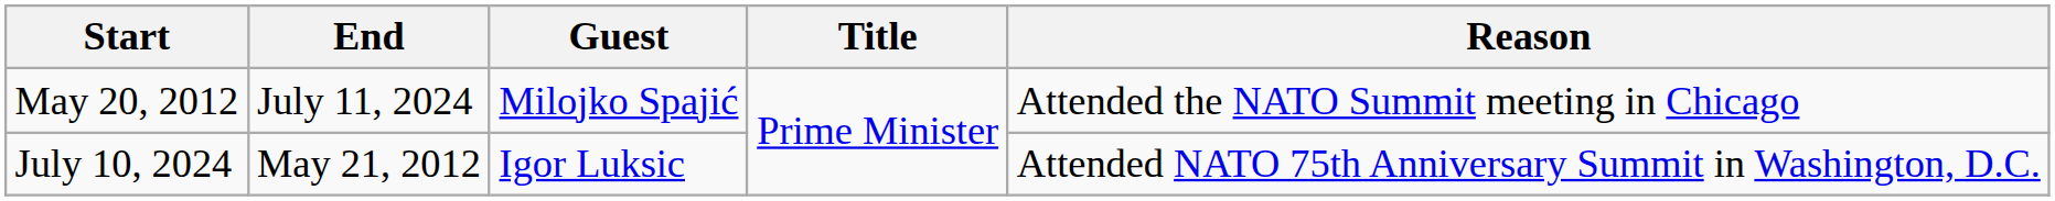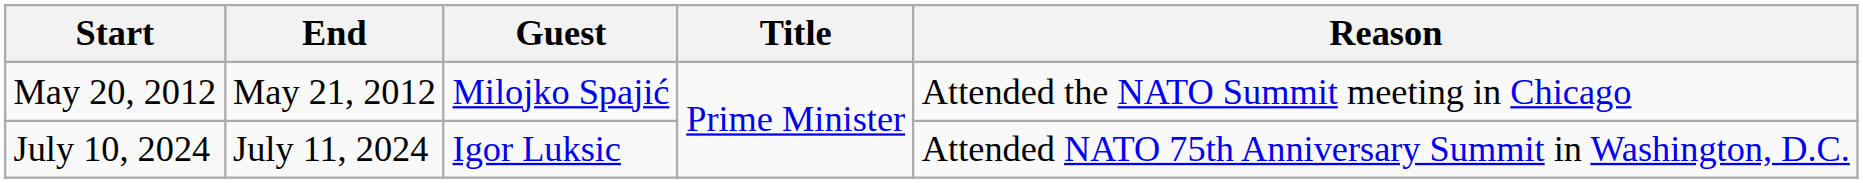May 20, 2012 | End: July 11, 2024 -> May 21, 2012
July 10, 2024 | End: May 21, 2012 -> July 11, 2024
